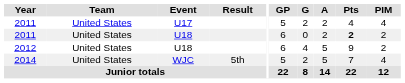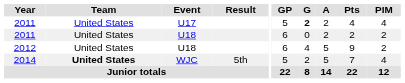2011 / U17 | G: normal -> bold
2011 / U18 | Pts: bold -> normal
2014 | Team: normal -> bold
